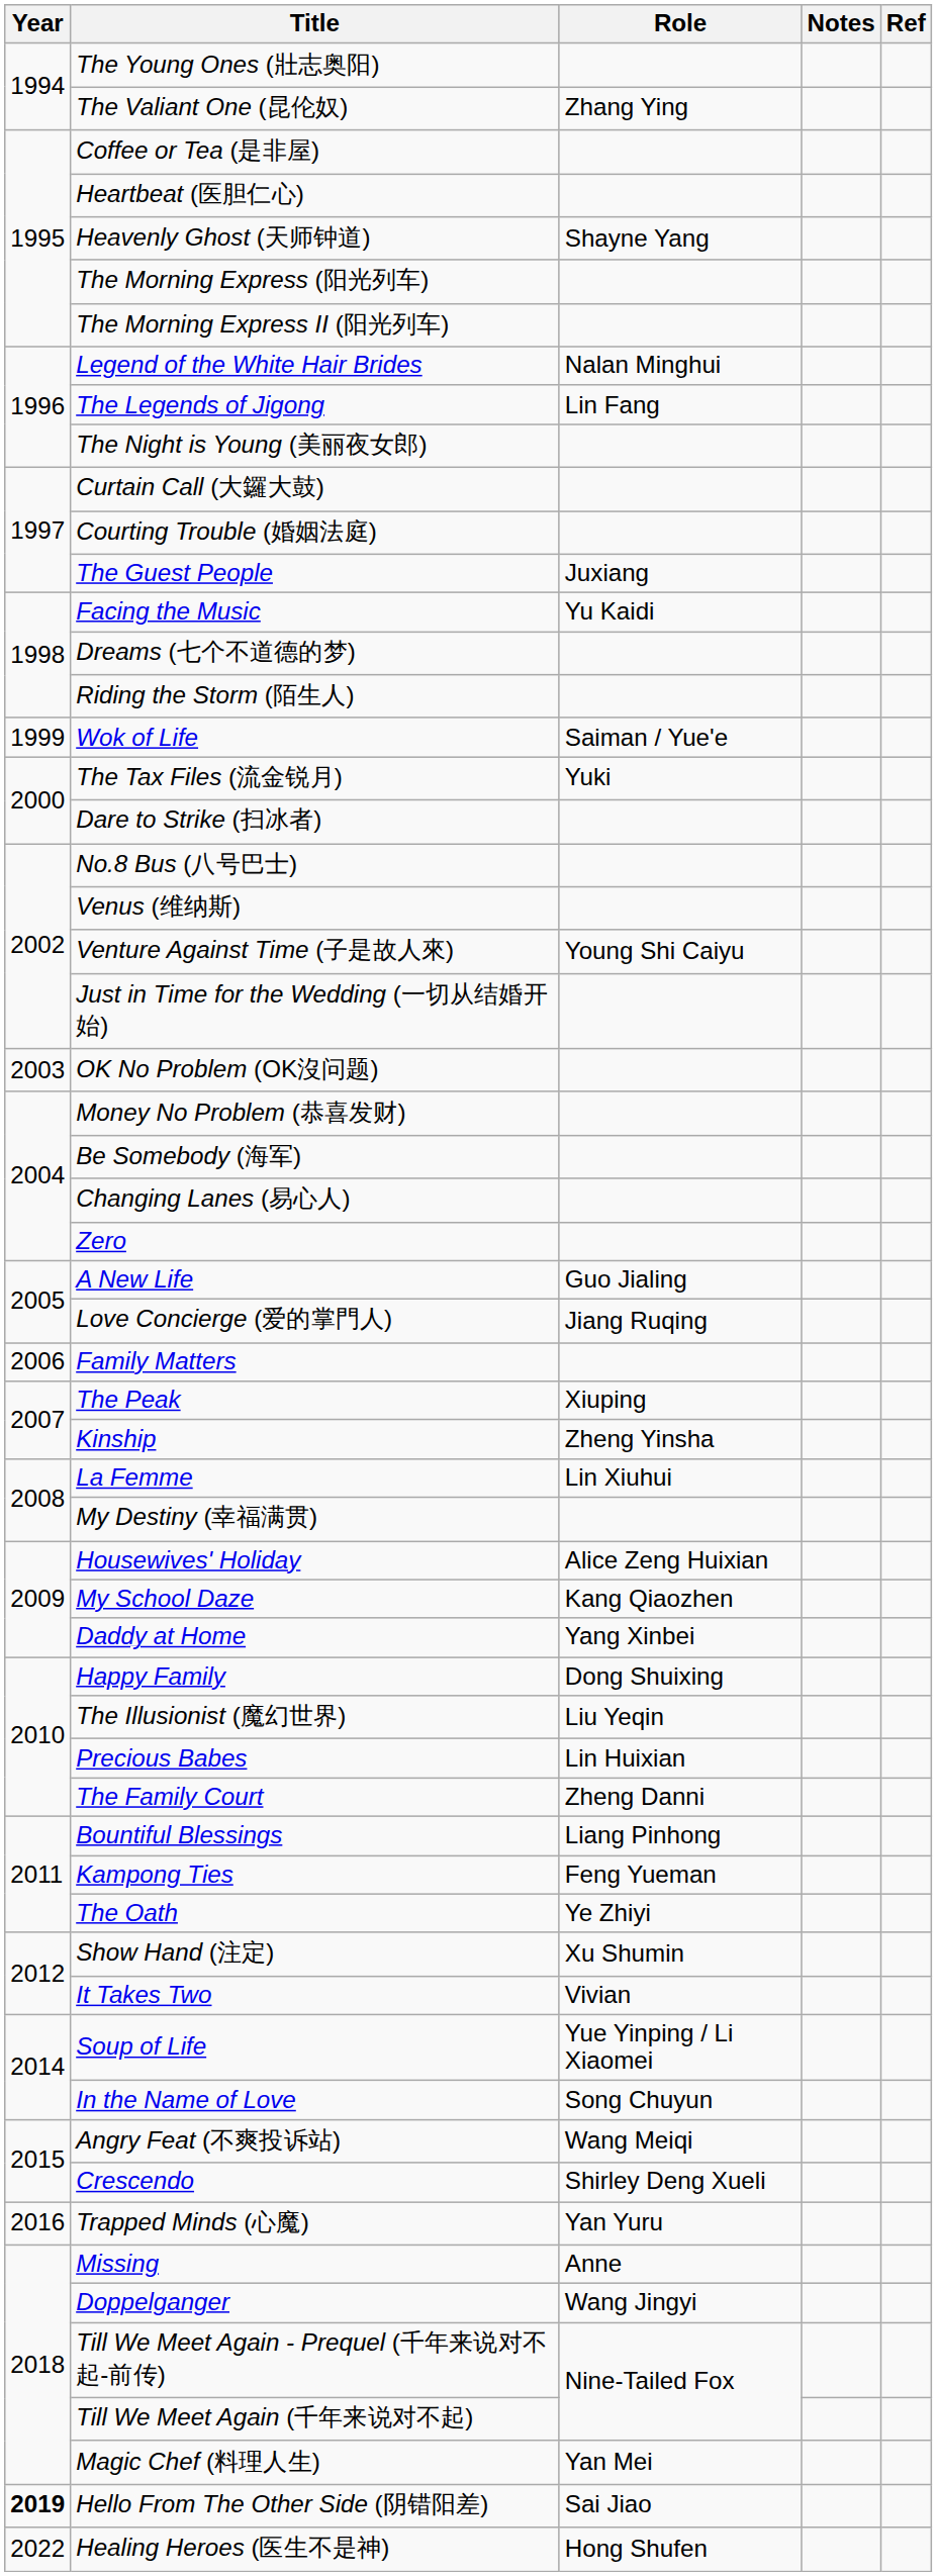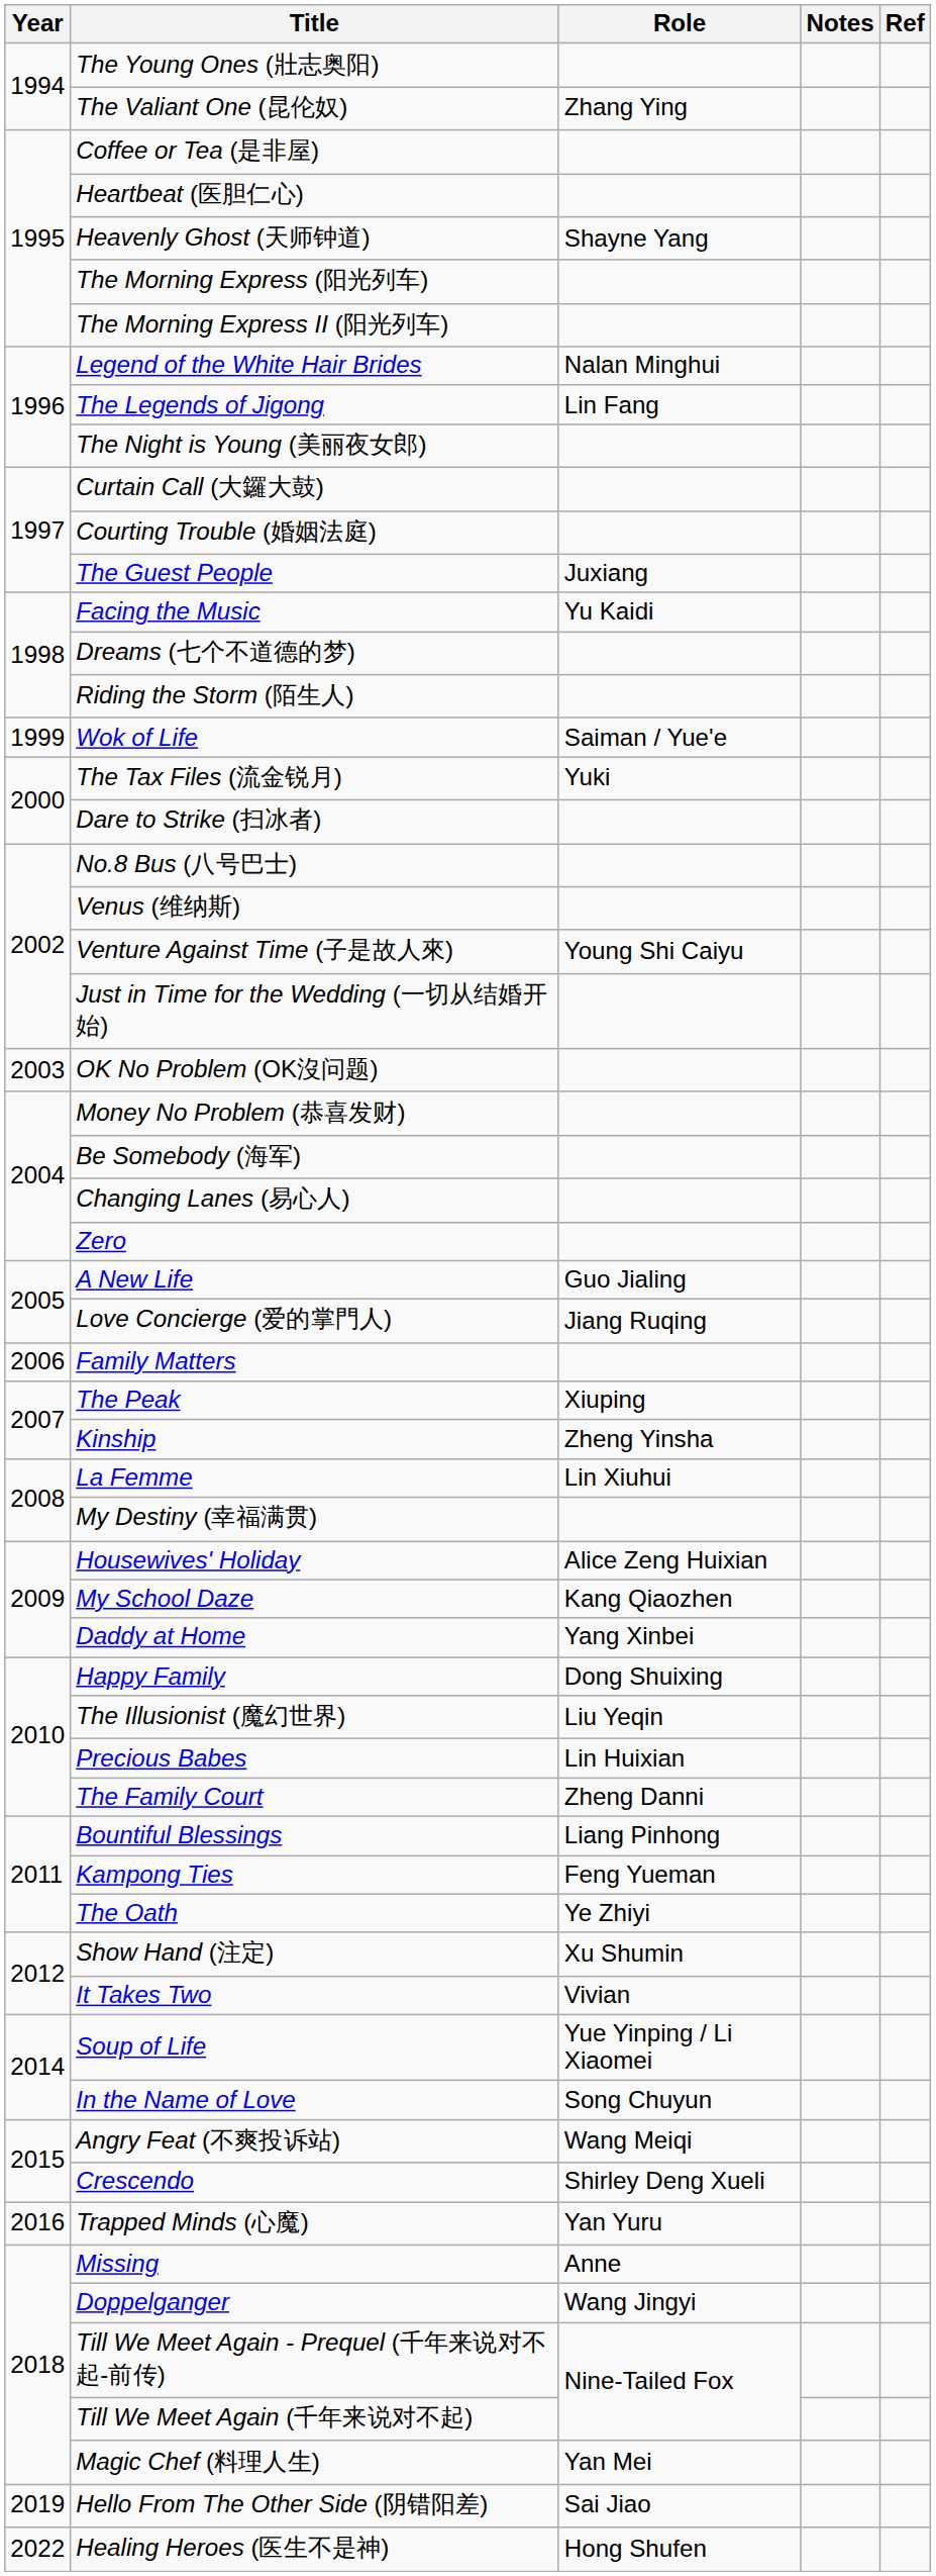Hello From The Other Side (阴错阳差) | Year: bold -> normal
